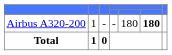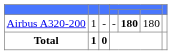Airbus A320-200 | column 5: normal -> bold
Airbus A320-200 | column 6: bold -> normal
